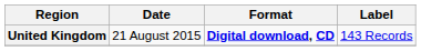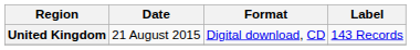United Kingdom | Format: bold -> normal
